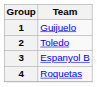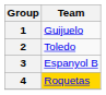4 | Team: no background -> gold background
